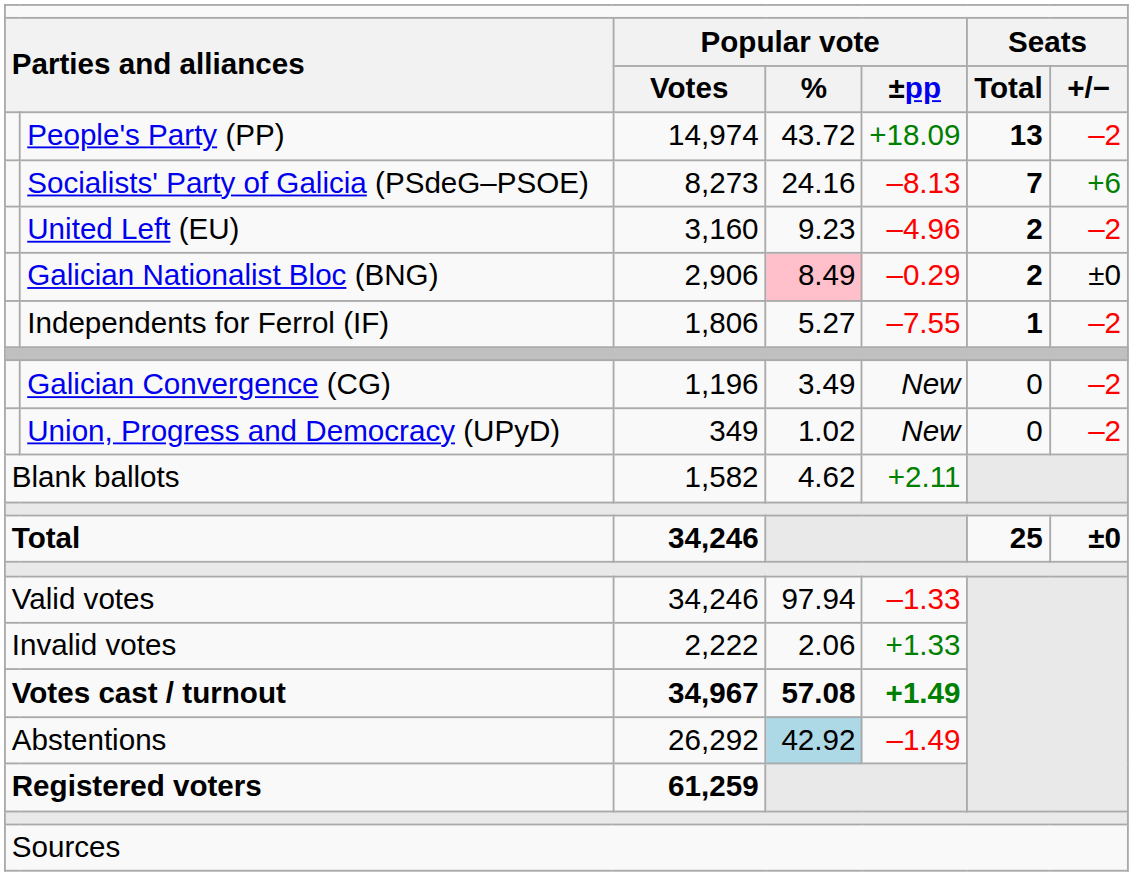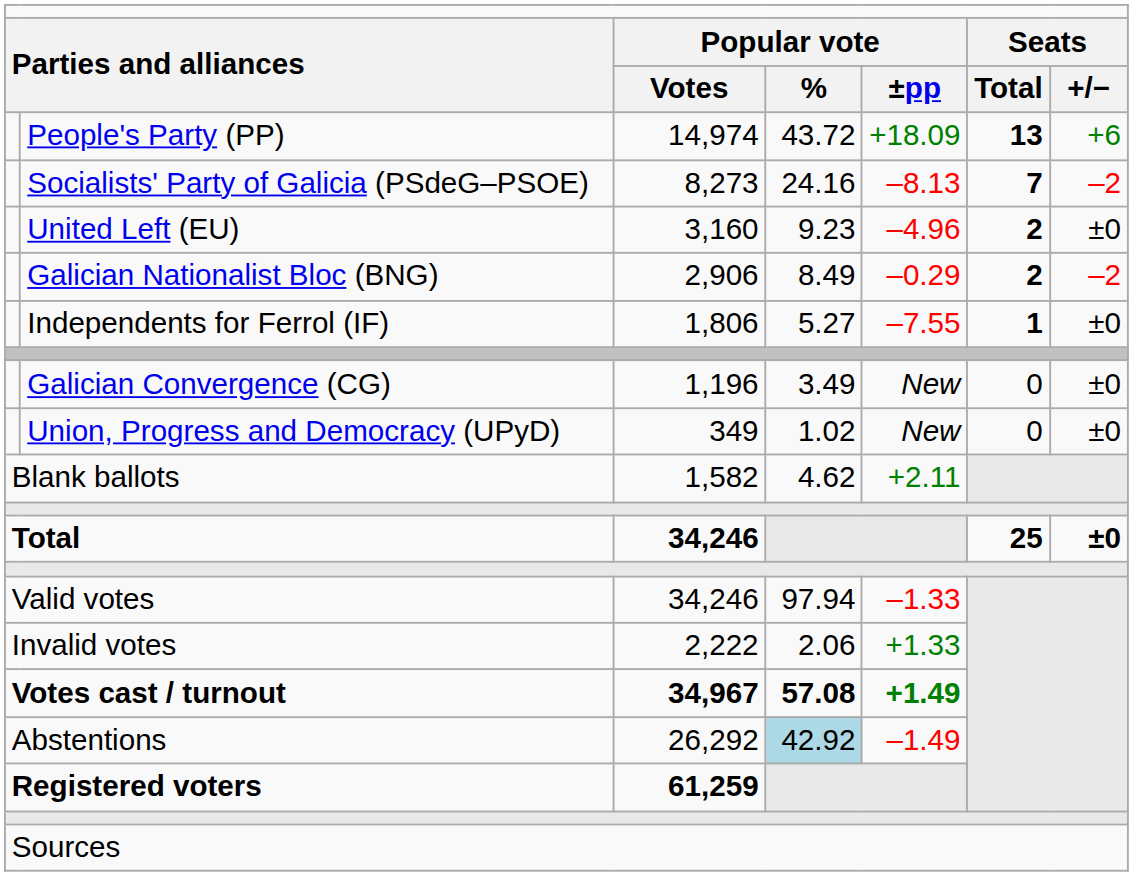People's Party (PP) | column 7: –2 -> +6
Socialists' Party of Galicia (PSdeG–PSOE) | column 7: +6 -> –2
United Left (EU) | column 7: –2 -> ±0
Galician Nationalist Bloc (BNG) | column 4: pink background -> no background
Galician Nationalist Bloc (BNG) | column 7: ±0 -> –2
Independents for Ferrol (IF) | column 7: –2 -> ±0
Galician Convergence (CG) | column 7: –2 -> ±0
Union, Progress and Democracy (UPyD) | column 7: –2 -> ±0
